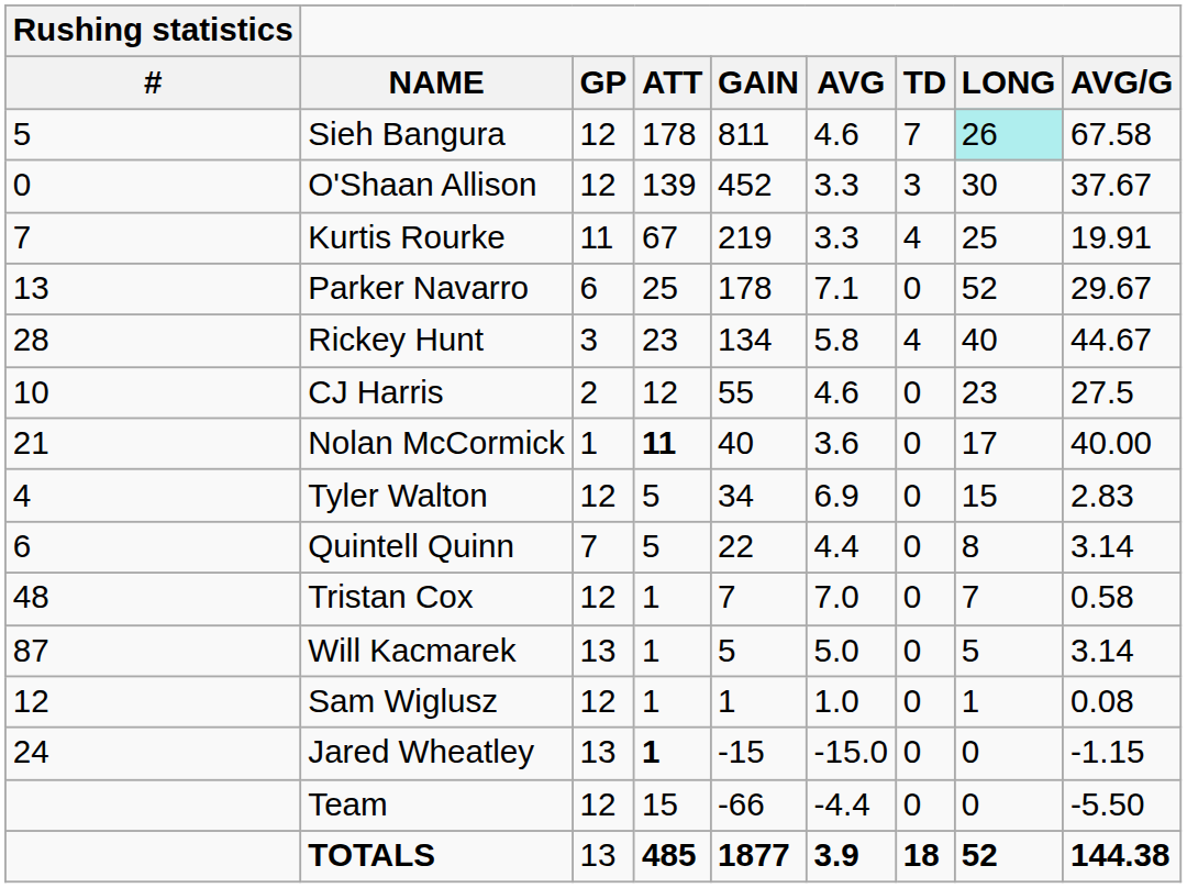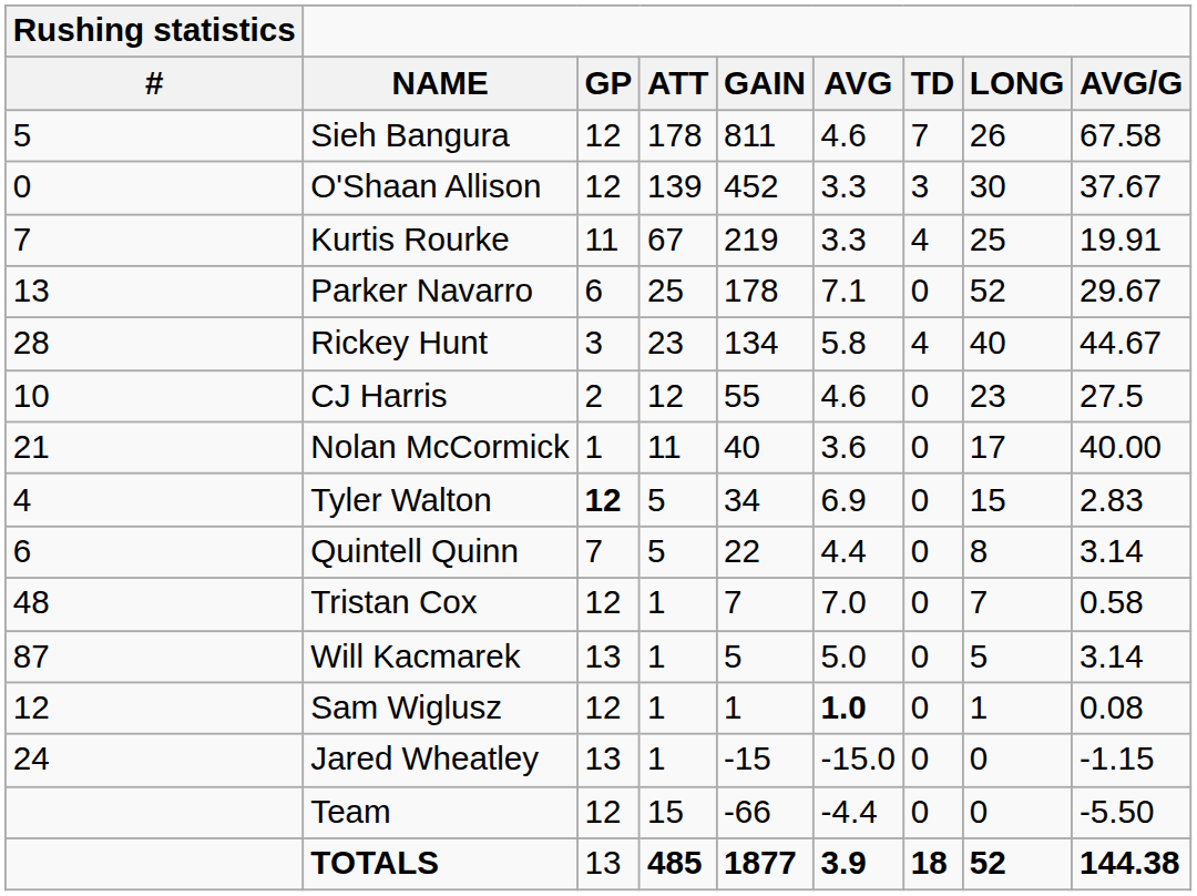Sieh Bangura | LONG: paleturquoise background -> no background
Nolan McCormick | ATT: bold -> normal
Tyler Walton | GP: normal -> bold
Sam Wiglusz | AVG: normal -> bold
Jared Wheatley | ATT: bold -> normal
